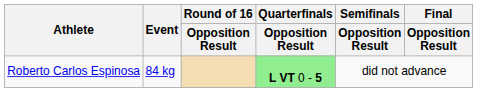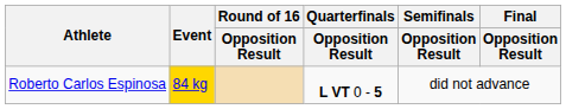Roberto Carlos Espinosa | Event: no background -> gold background
Roberto Carlos Espinosa | Quarterfinals / Opposition Result: lightgreen background -> no background
